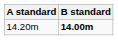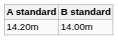14.20m | B standard: bold -> normal
